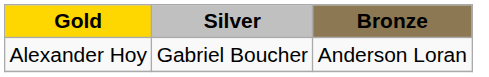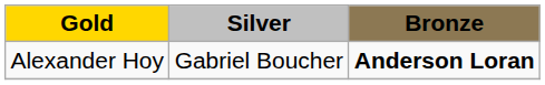Alexander Hoy | Bronze: normal -> bold
